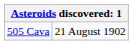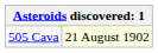505 Cava | column 2: no background -> lightyellow background
